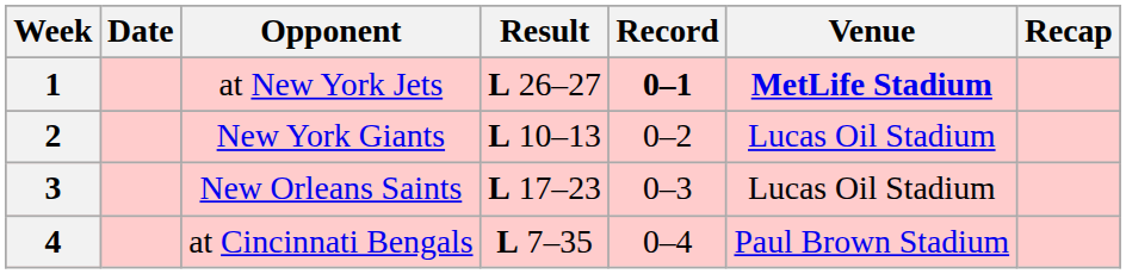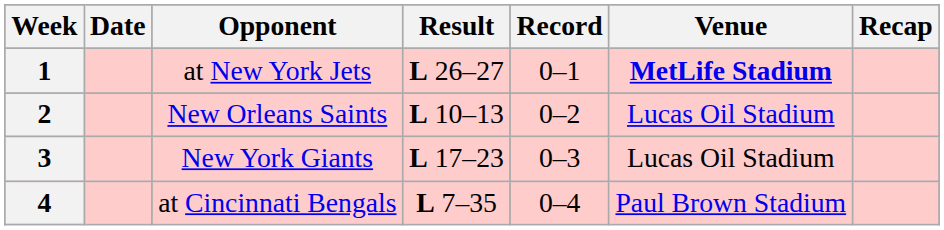1 | Record: bold -> normal
2 | Opponent: New York Giants -> New Orleans Saints
3 | Opponent: New Orleans Saints -> New York Giants
